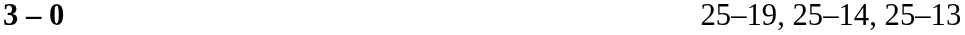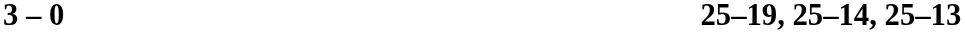row 1 | column 2: normal -> bold
